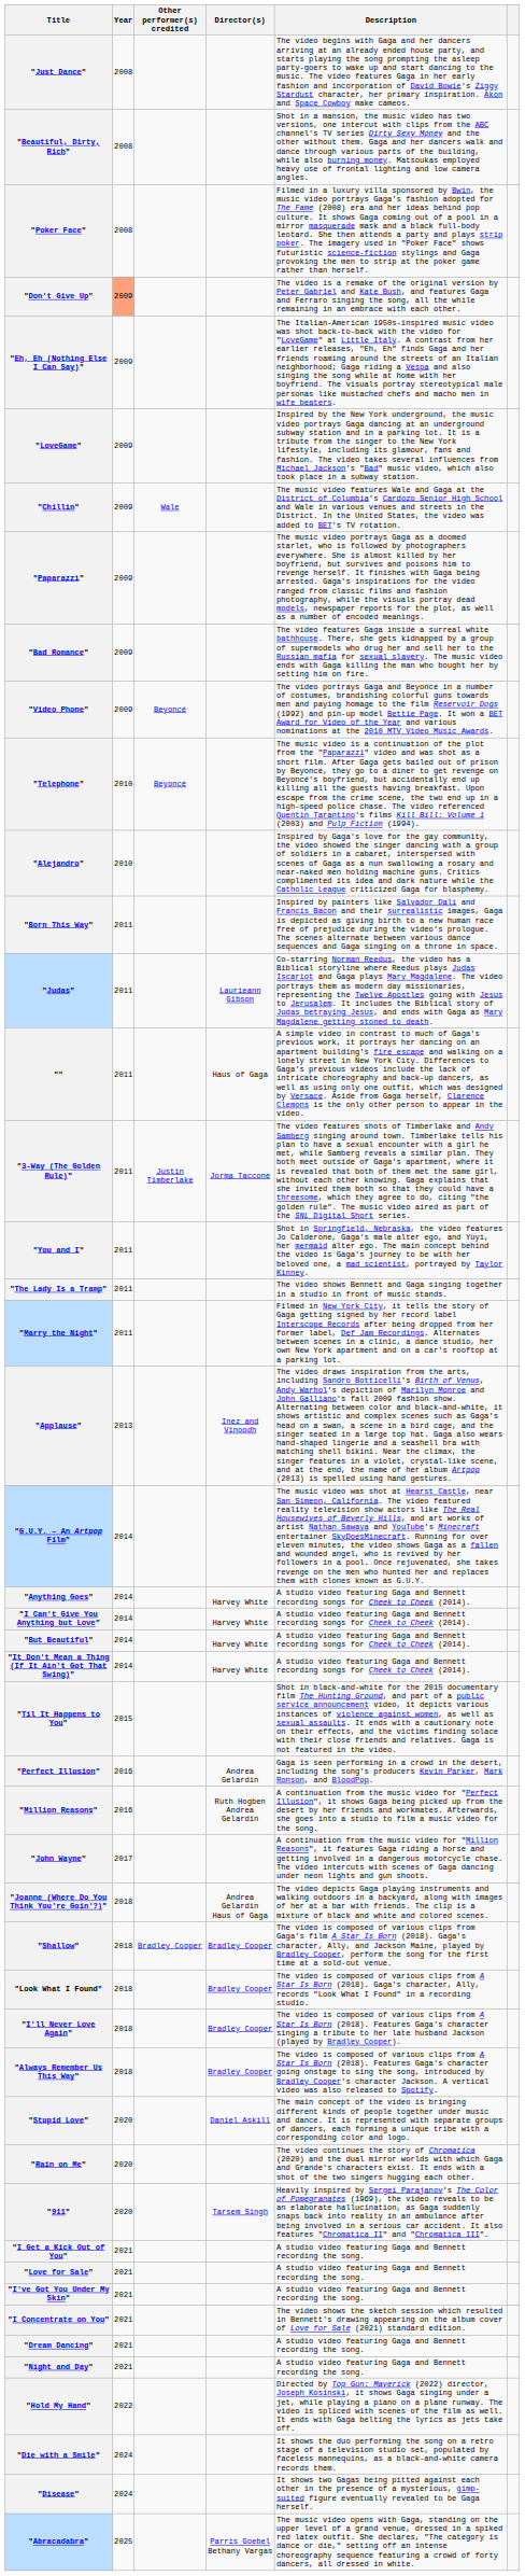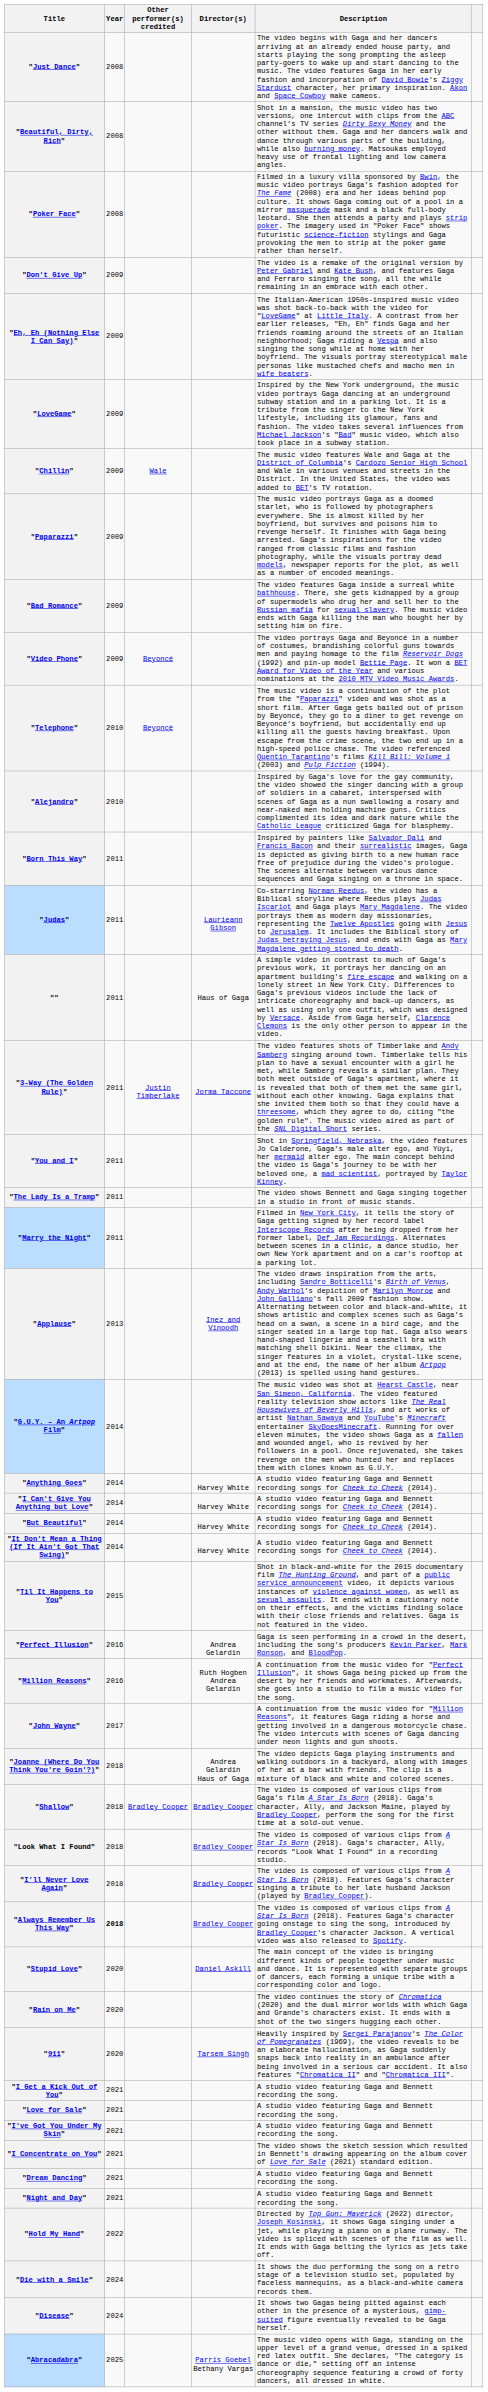"Don't Give Up" | Year: lightsalmon background -> no background
"Always Remember Us This Way" | Year: normal -> bold
